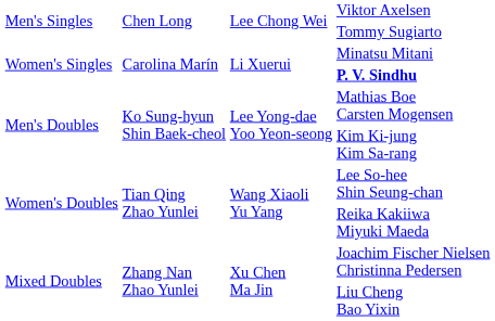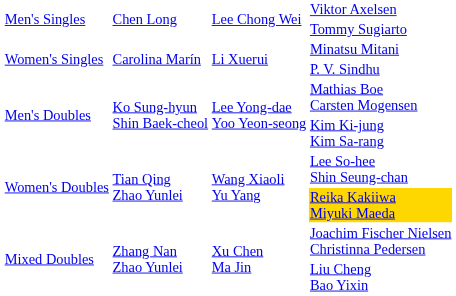P. V. Sindhu | column 4: bold -> normal
Reika Kakiiwa Miyuki Maeda | column 4: no background -> gold background
